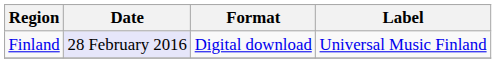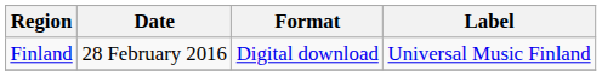Finland | Date: lavender background -> no background
